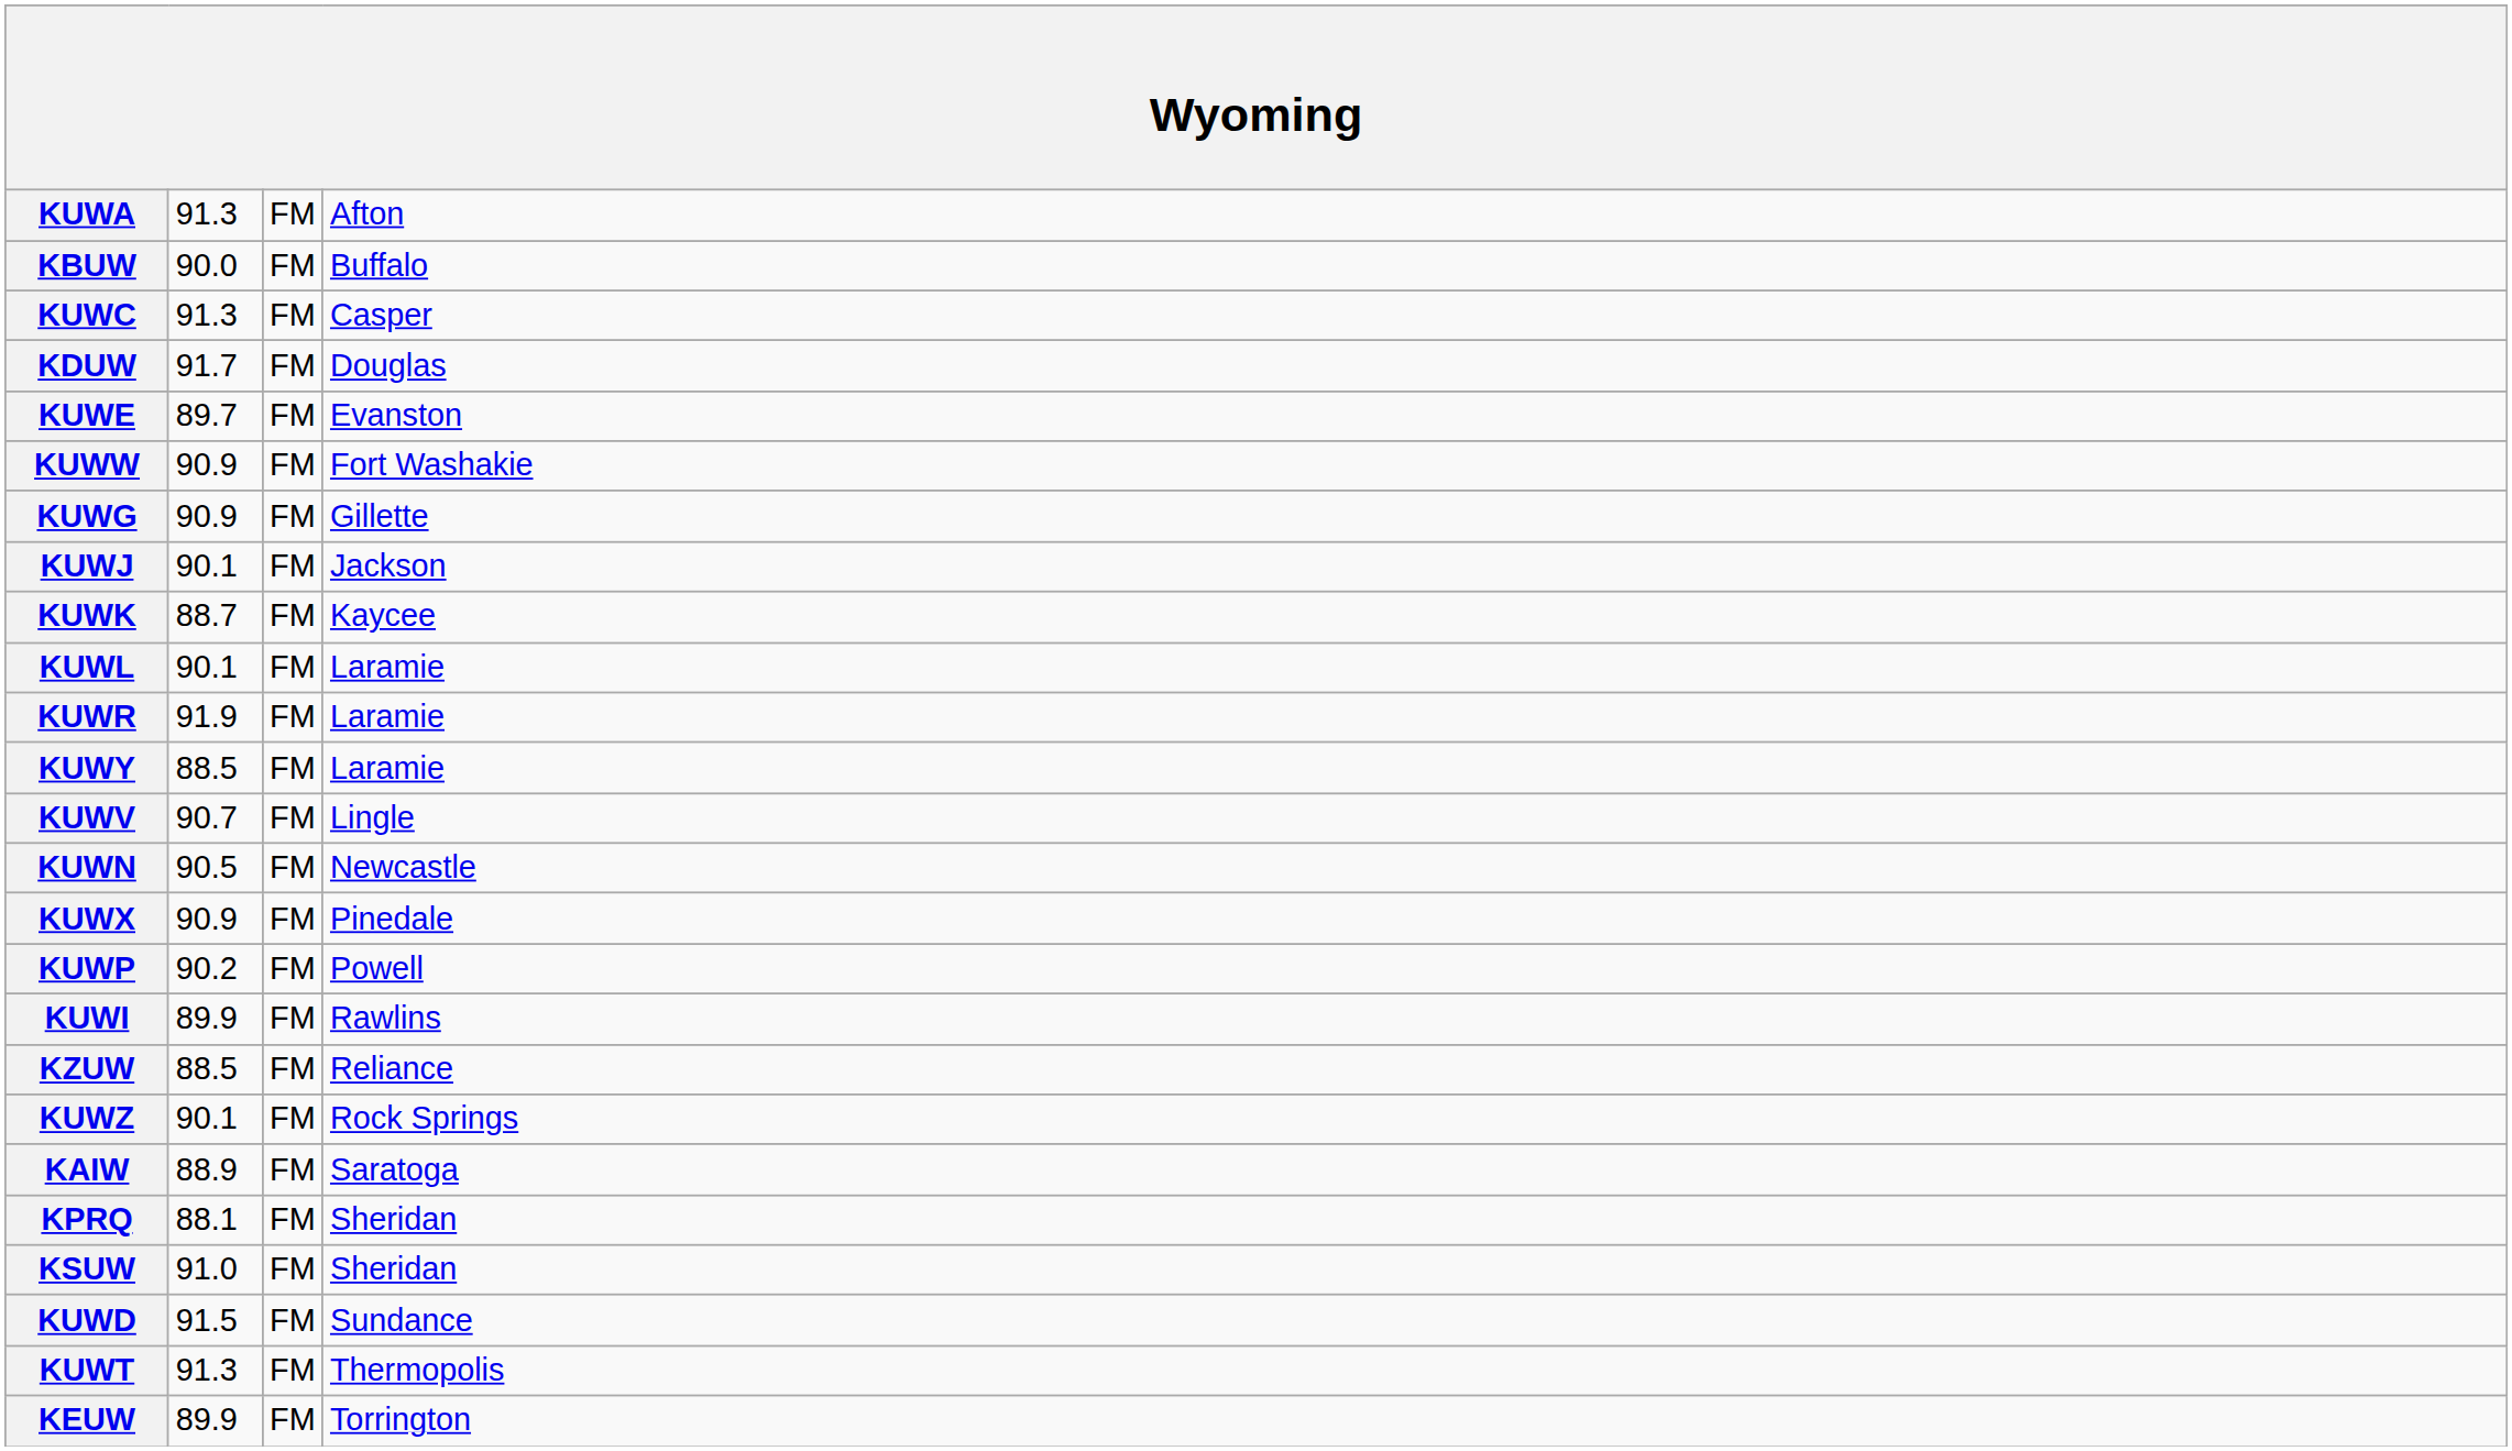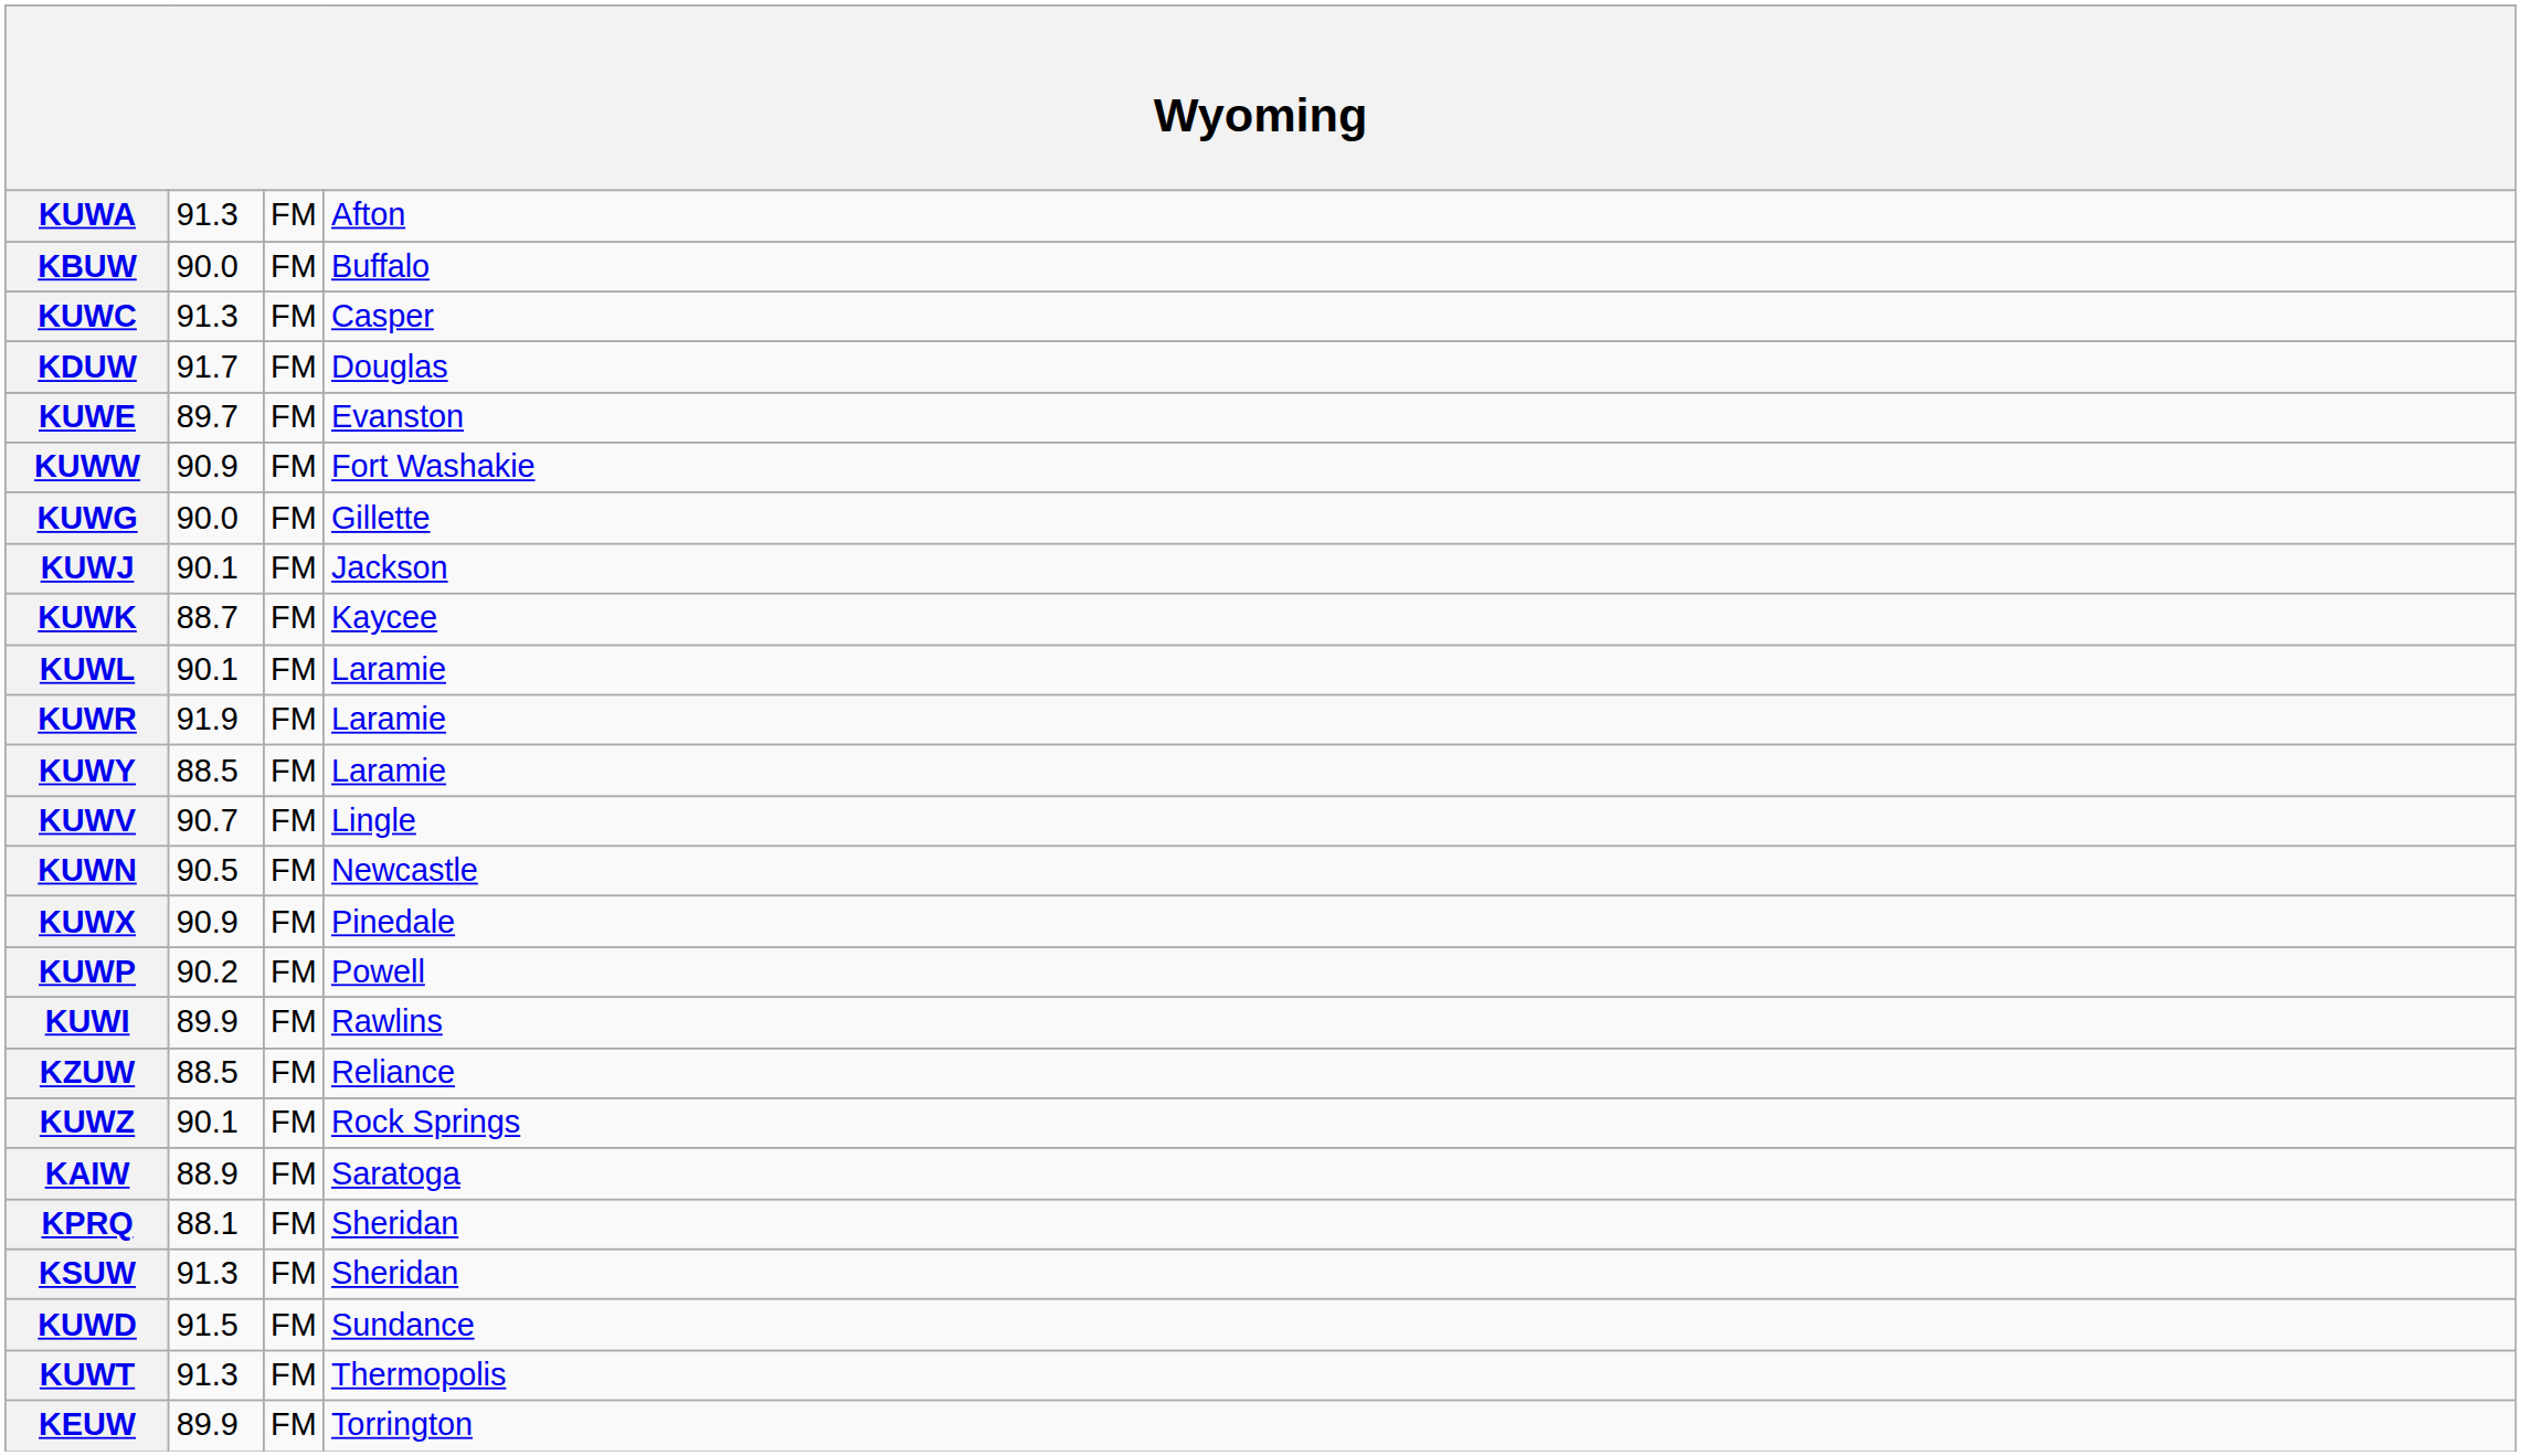KUWG | column 2: 90.9 -> 90.0
KSUW | column 2: 91.0 -> 91.3
